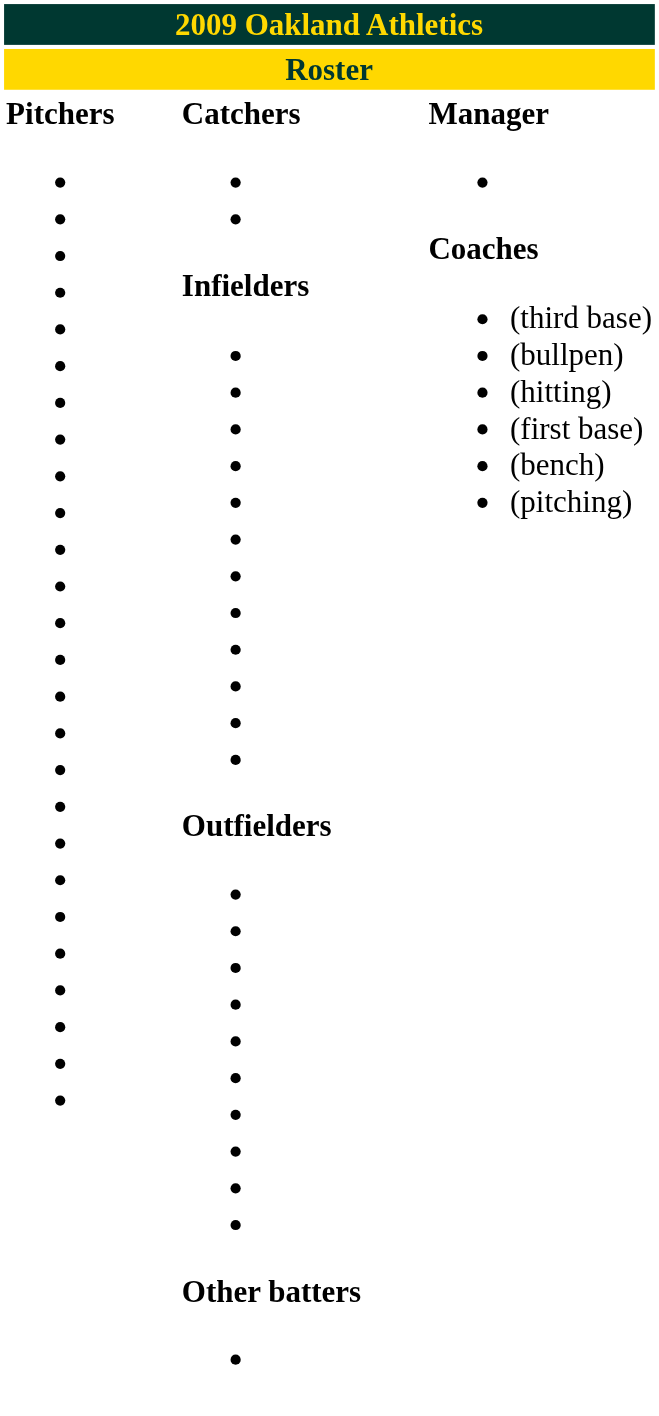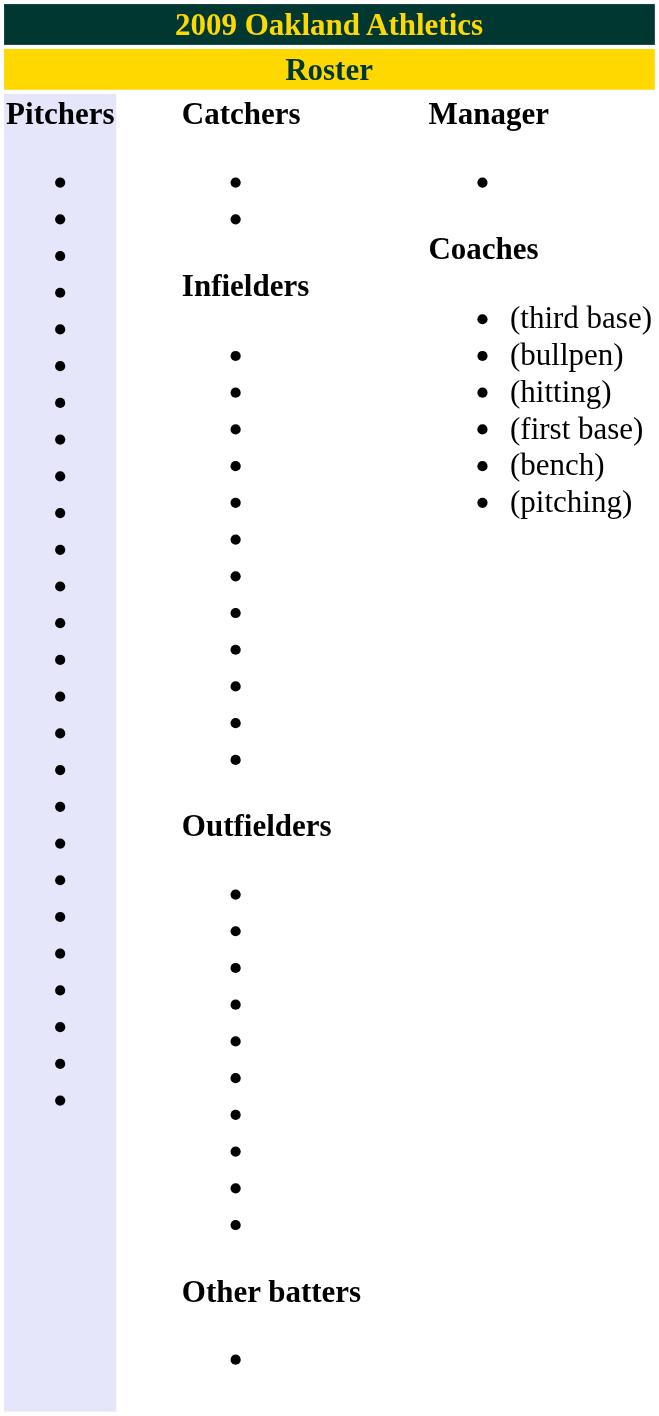Pitchers | column 1: no background -> lavender background
